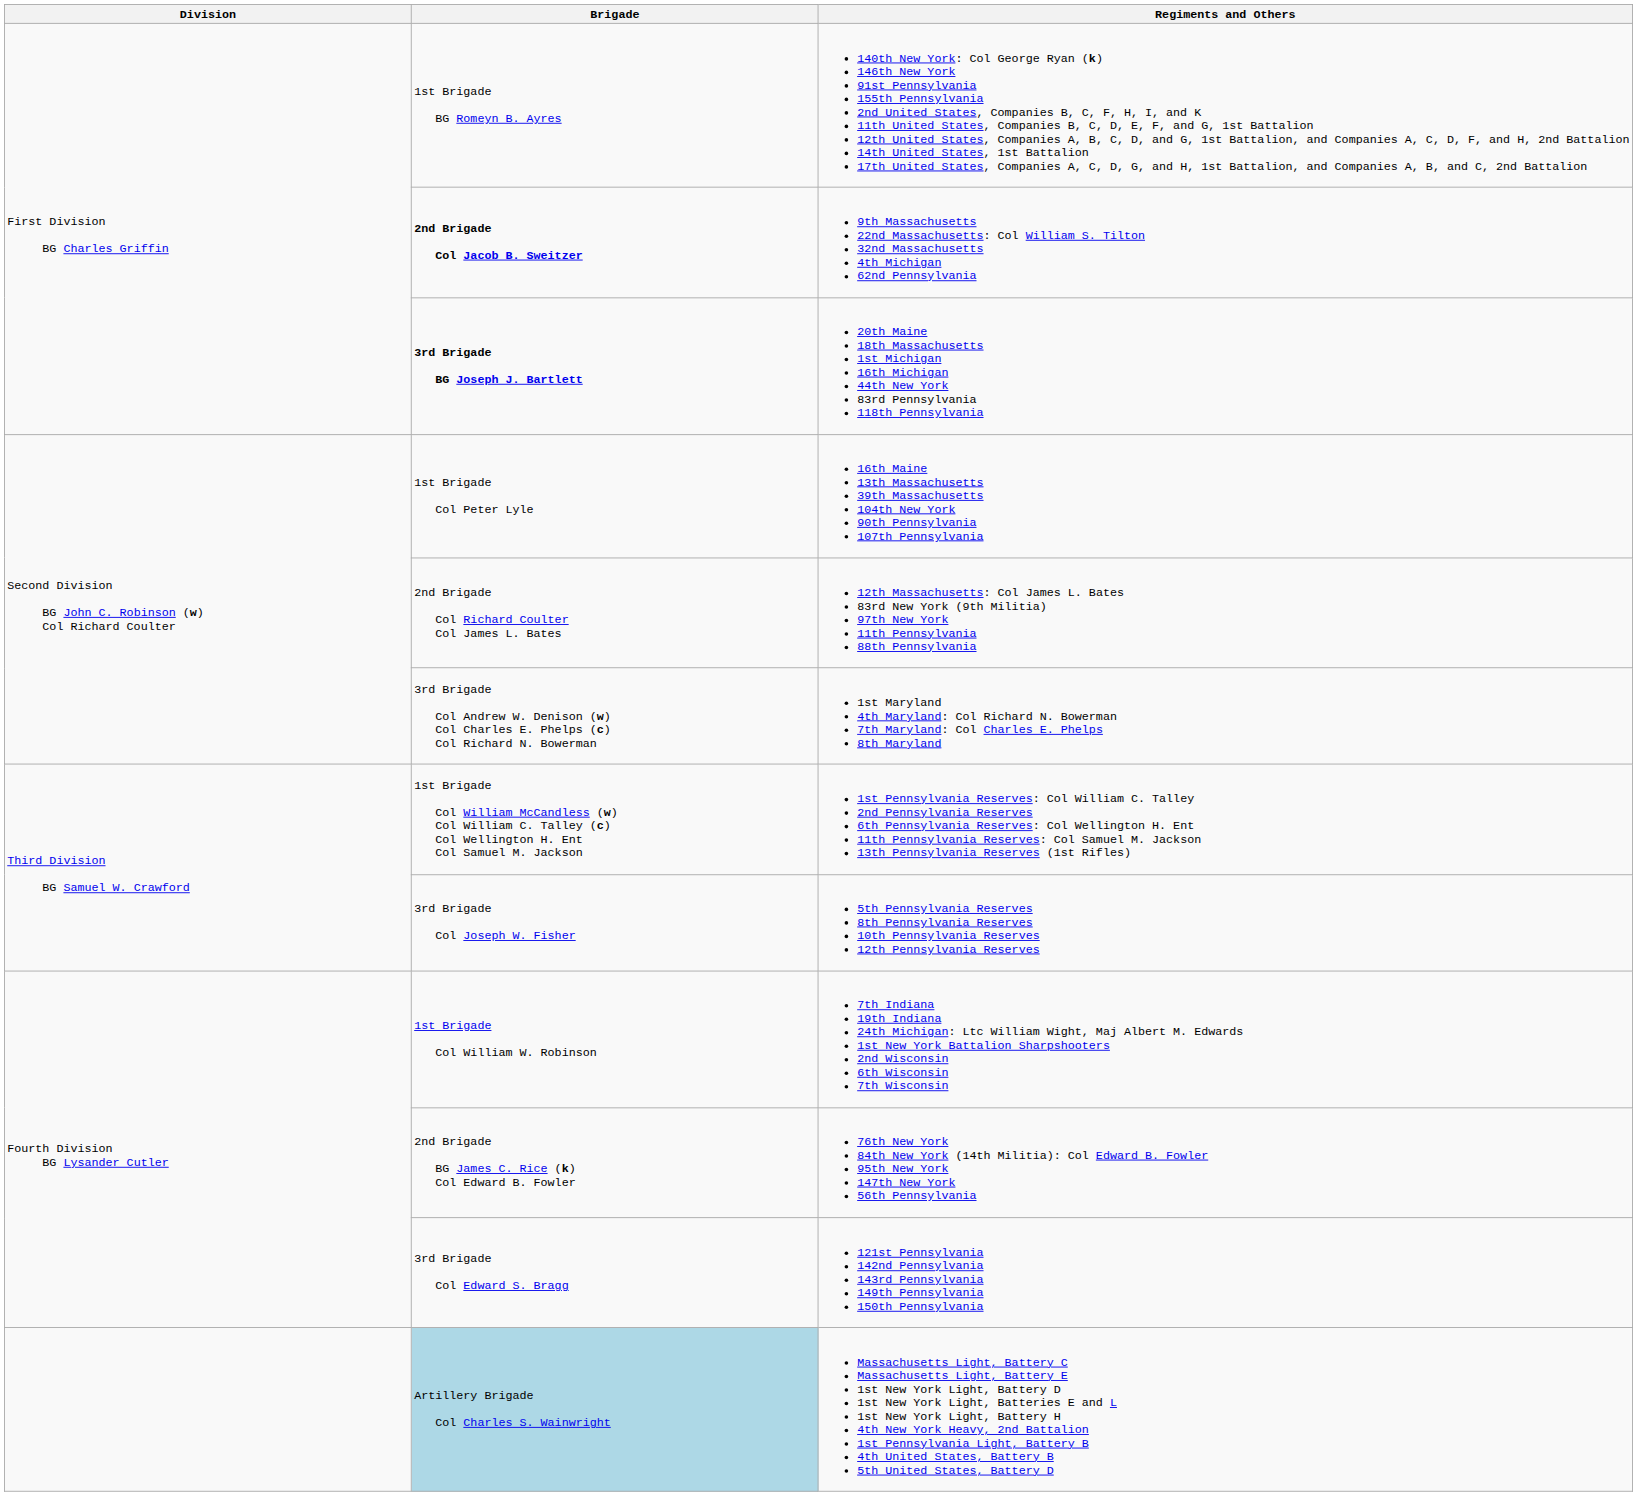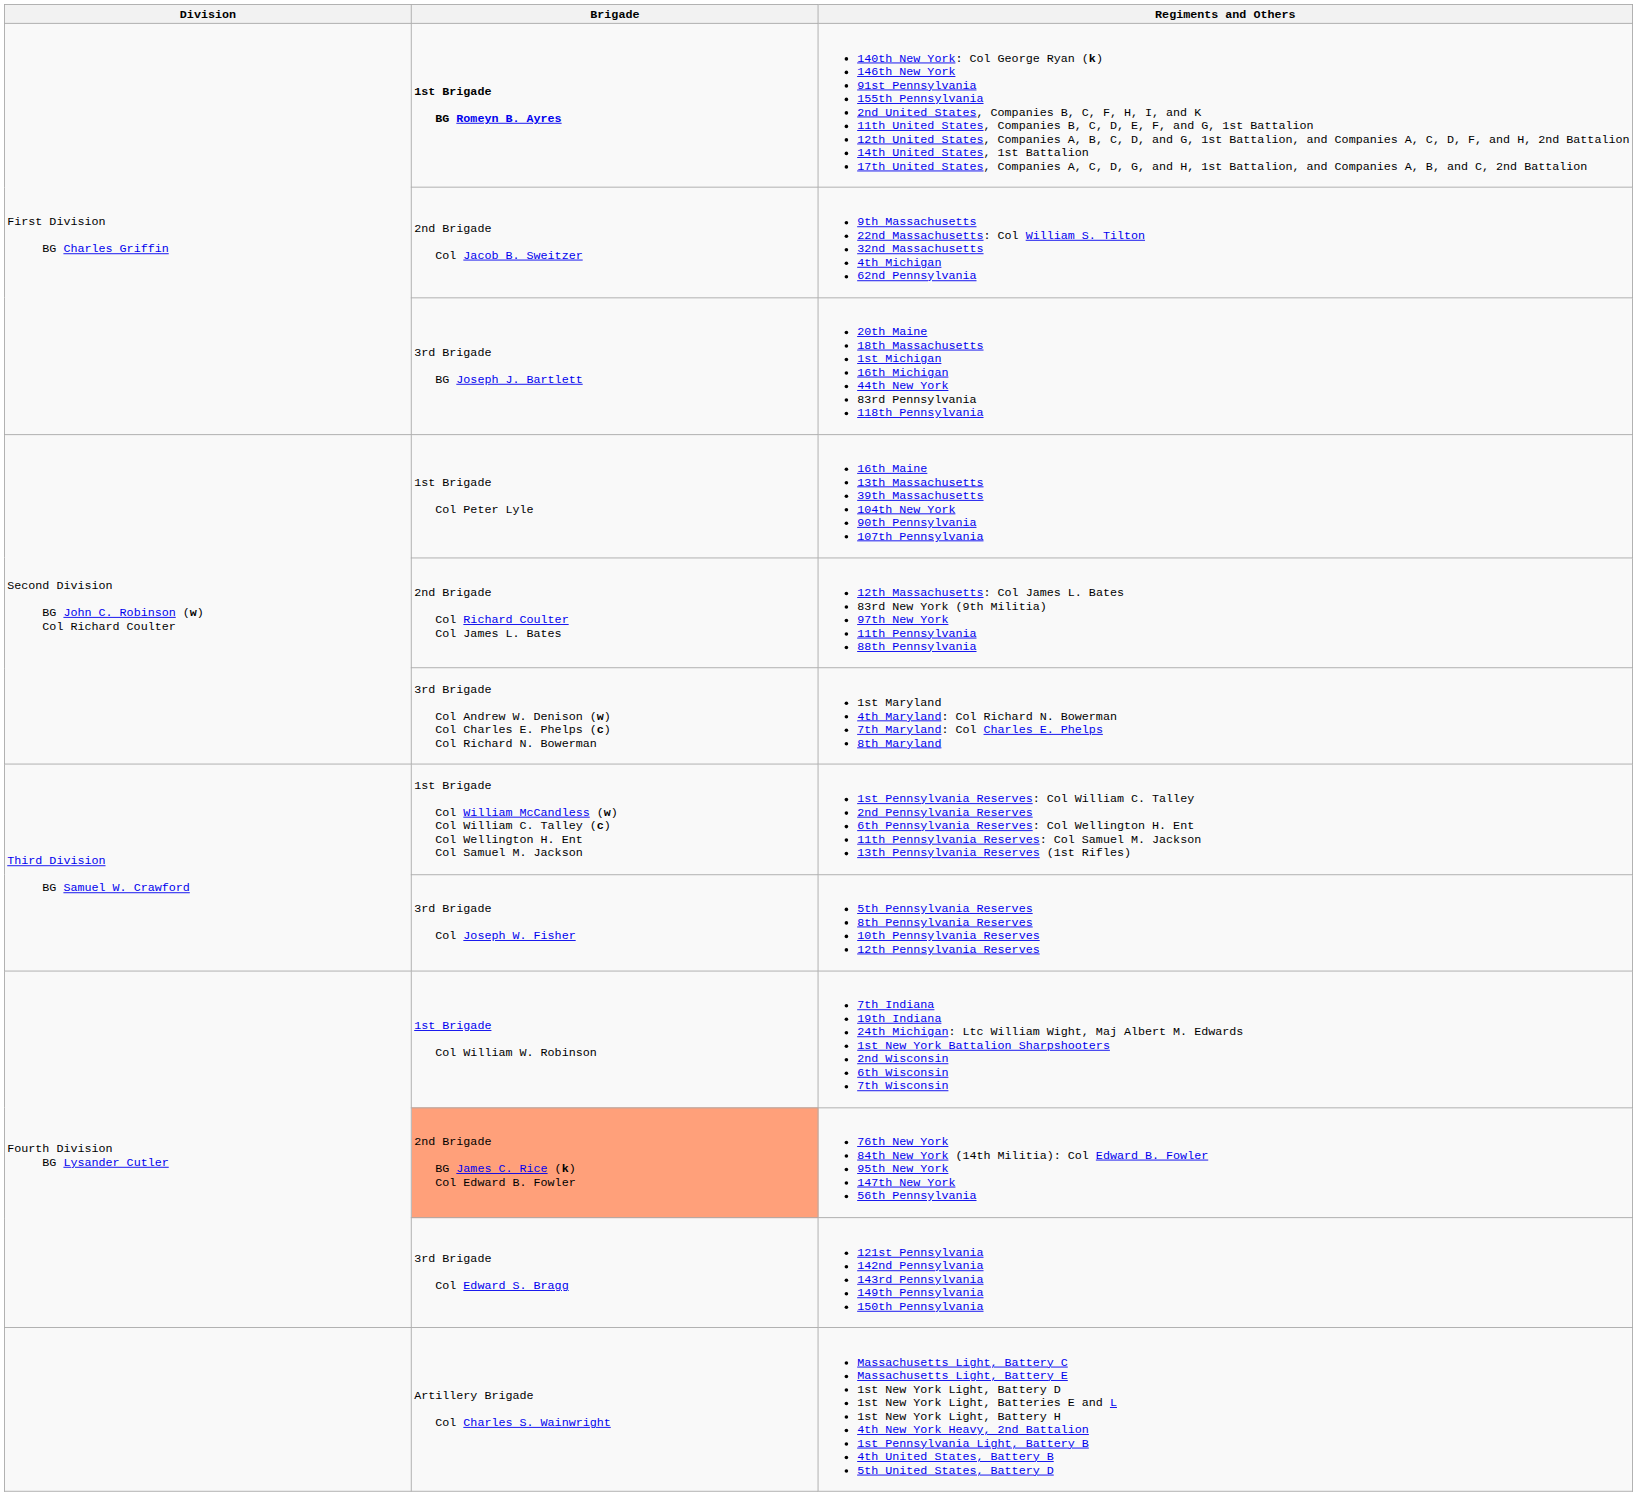1st Brigade BG Romeyn B. Ayres | Brigade: normal -> bold
2nd Brigade Col Jacob B. Sweitzer | Brigade: bold -> normal
3rd Brigade BG Joseph J. Bartlett | Brigade: bold -> normal
2nd Brigade BG James C. Rice (k) Col Edward B. Fowler | Brigade: no background -> lightsalmon background
Artillery Brigade Col Charles S. Wainwright | Brigade: lightblue background -> no background
